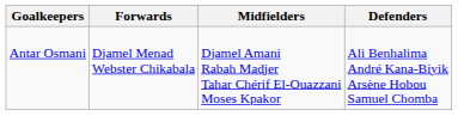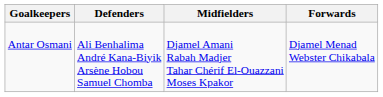columns swapped: Defenders <-> Forwards
